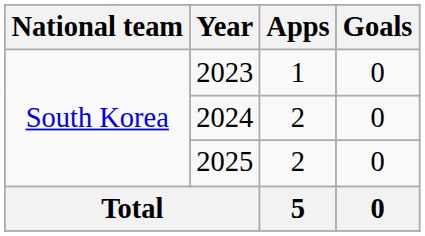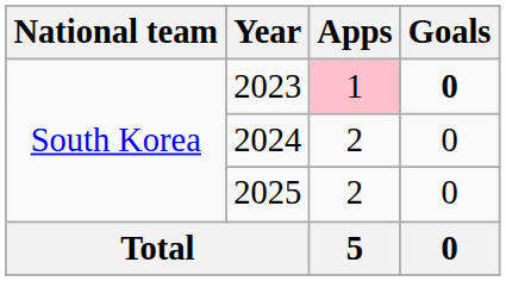2023 | Apps: no background -> pink background
2023 | Goals: normal -> bold
